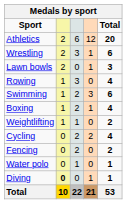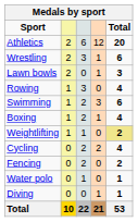Weightlifting | Total: no background -> khaki background
Diving | column 2: bold -> normal
